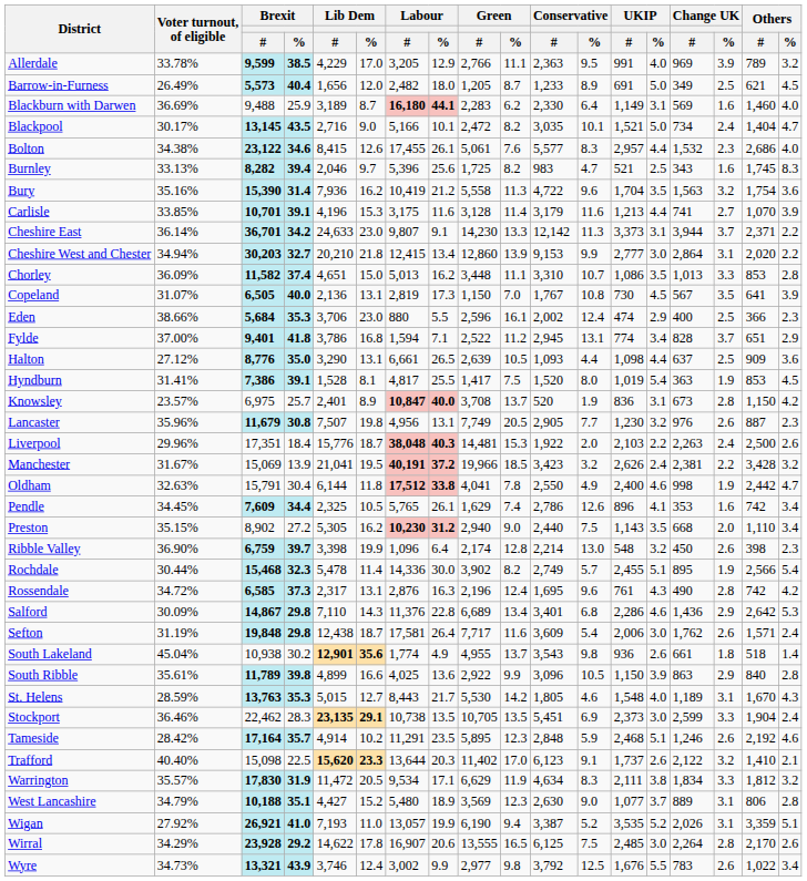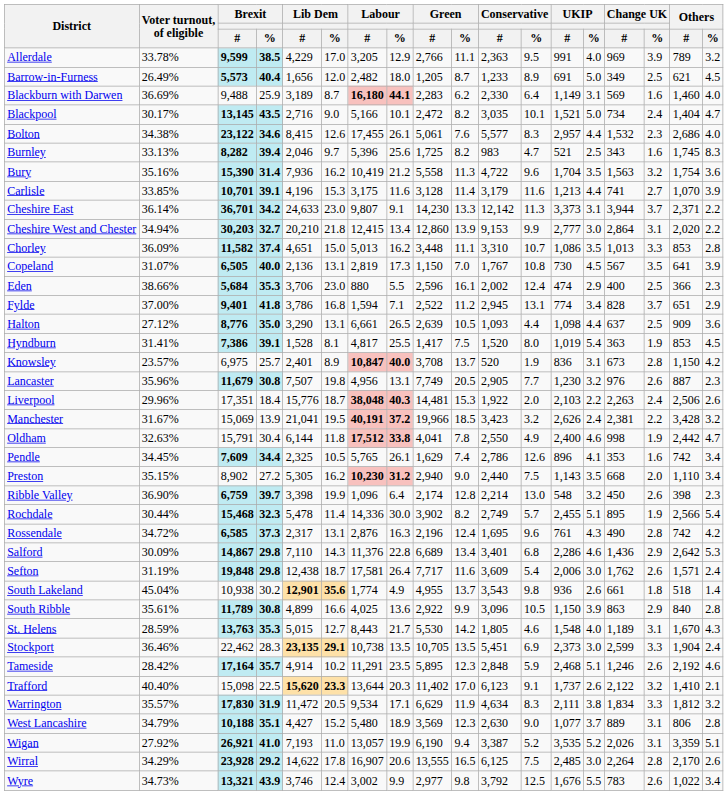Liverpool | Others / #: 2,500 -> 2,506
South Ribble | Brexit / %: 39.8 -> 30.8
